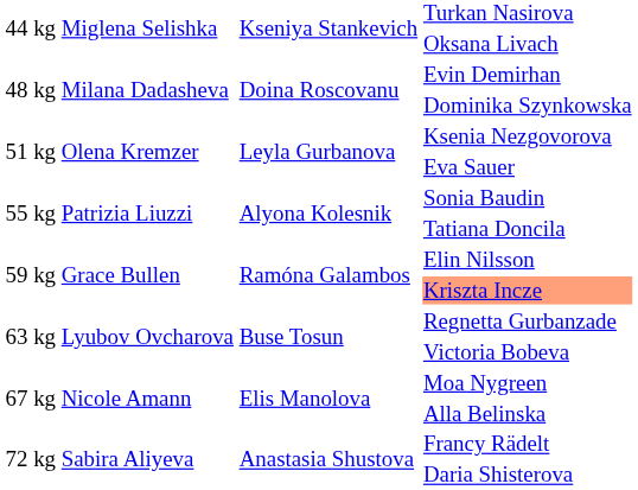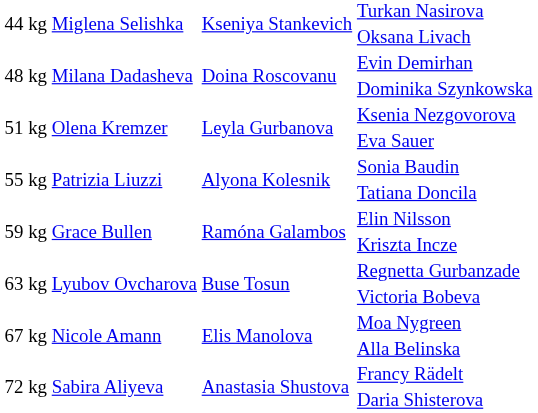Kriszta Incze | column 4: lightsalmon background -> no background
